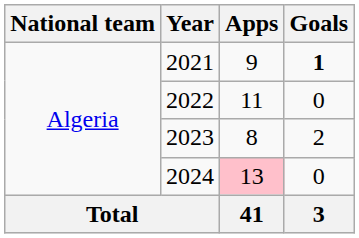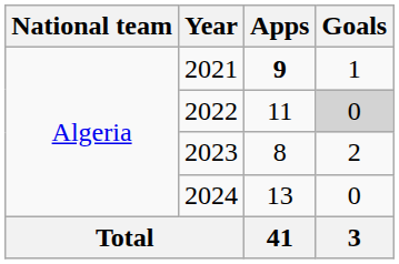2021 | Apps: normal -> bold
2021 | Goals: bold -> normal
2022 | Goals: no background -> lightgrey background
2024 | Apps: pink background -> no background
